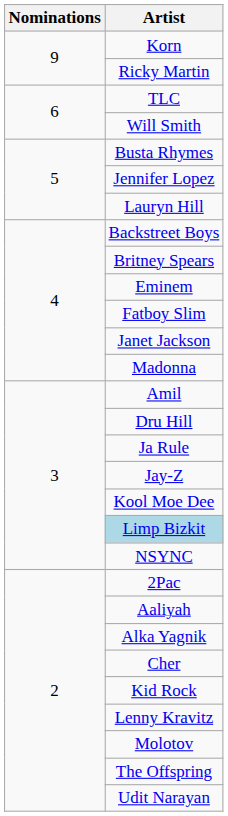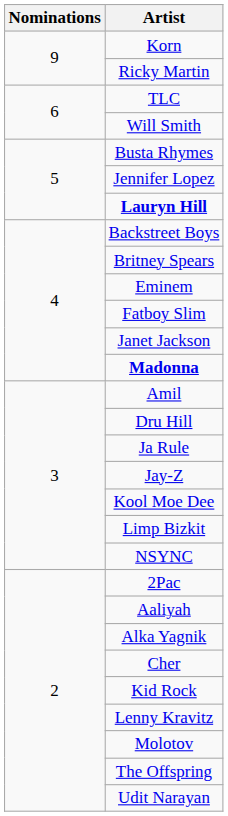Lauryn Hill | Artist: normal -> bold
Madonna | Artist: normal -> bold
Limp Bizkit | Artist: lightblue background -> no background
